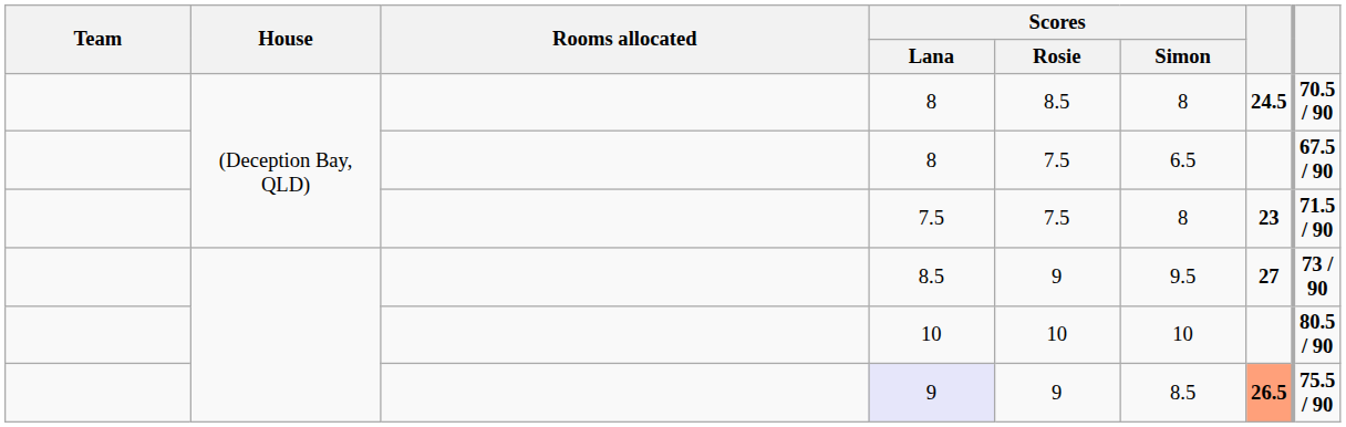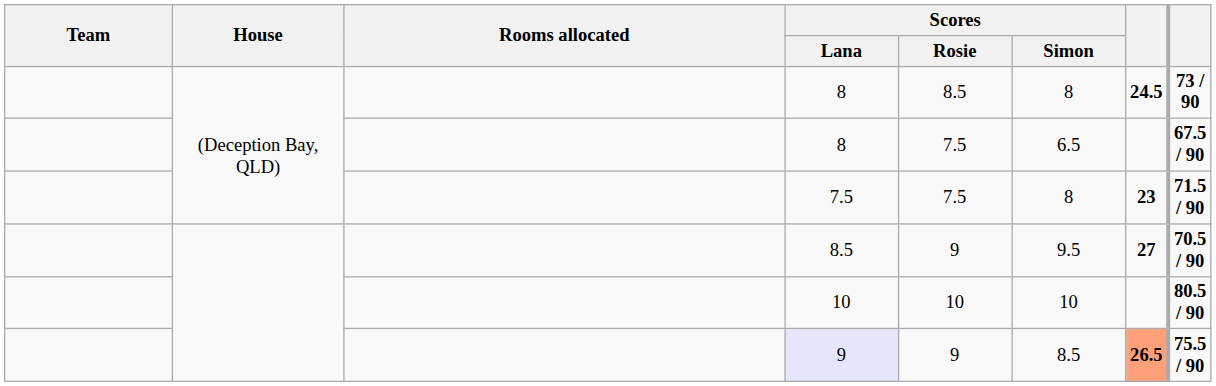row 3 | column 8: 70.5 / 90 -> 73 / 90
row 6 | column 8: 73 / 90 -> 70.5 / 90
